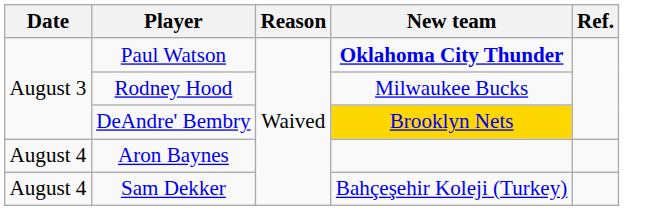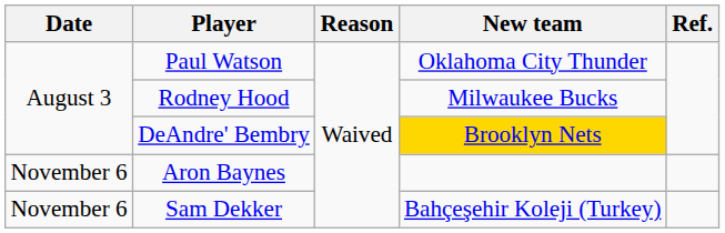Paul Watson | New team: bold -> normal
Aron Baynes | Date: August 4 -> November 6
Sam Dekker | Date: August 4 -> November 6
